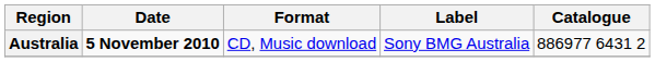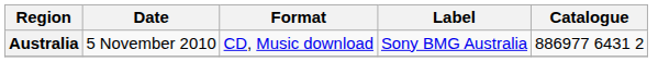Australia | Date: bold -> normal
